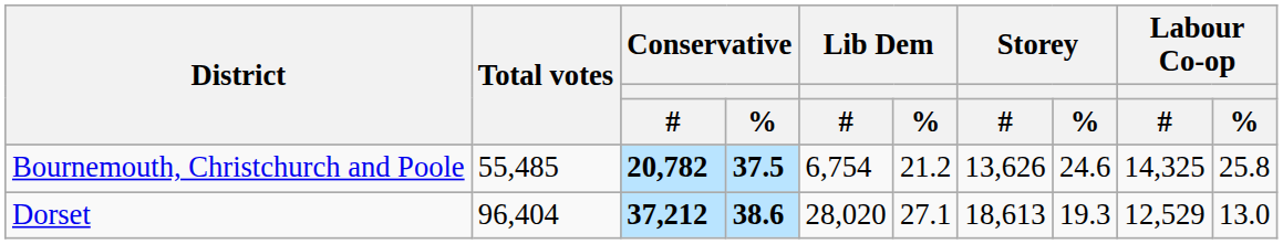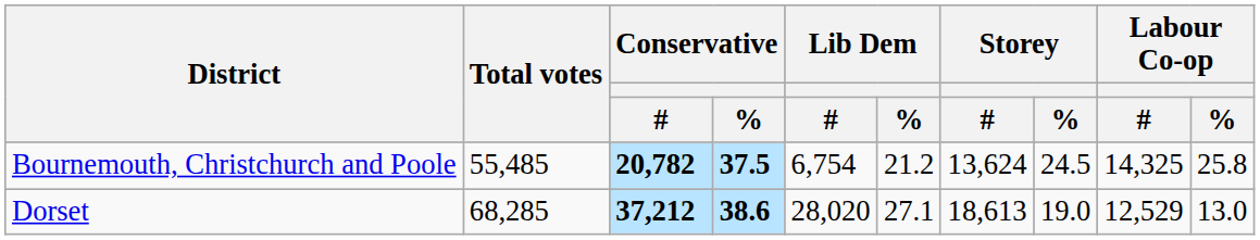Bournemouth, Christchurch and Poole | Storey / #: 13,626 -> 13,624
Bournemouth, Christchurch and Poole | Storey / %: 24.6 -> 24.5
Dorset | Total votes: 96,404 -> 68,285
Dorset | Storey / %: 19.3 -> 19.0
